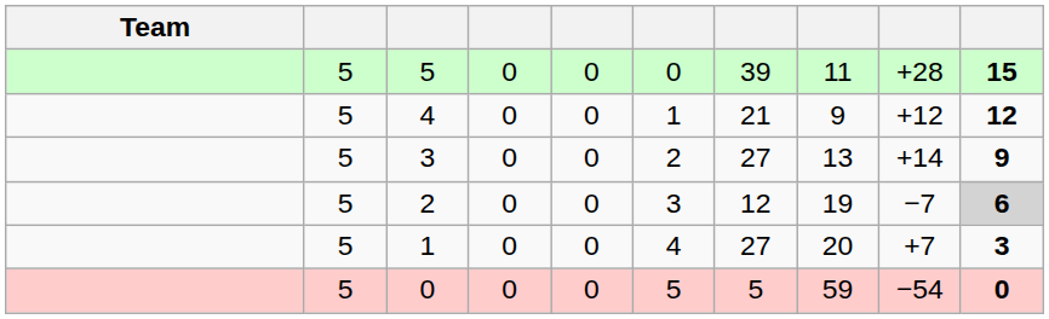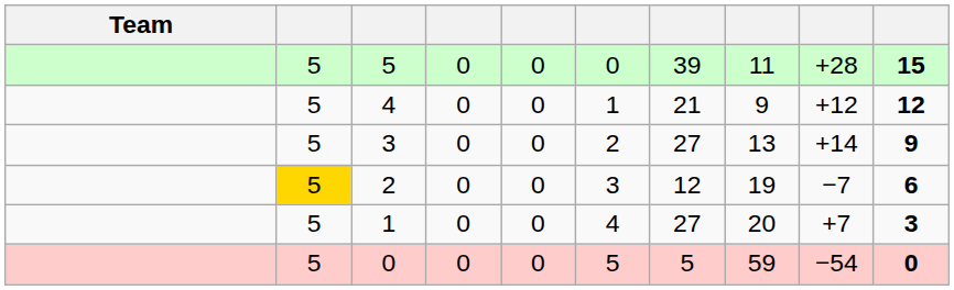row 5 | column 2: no background -> gold background
row 5 | column 10: lightgrey background -> no background
